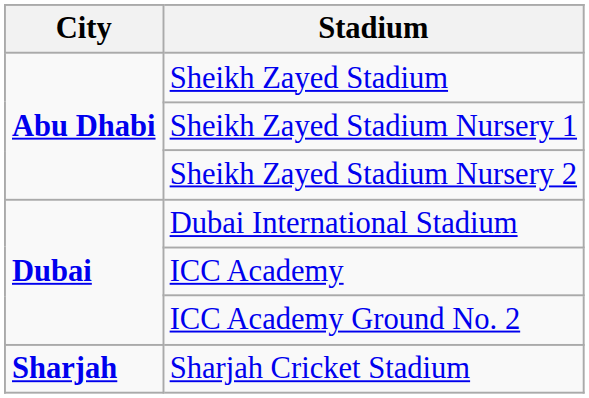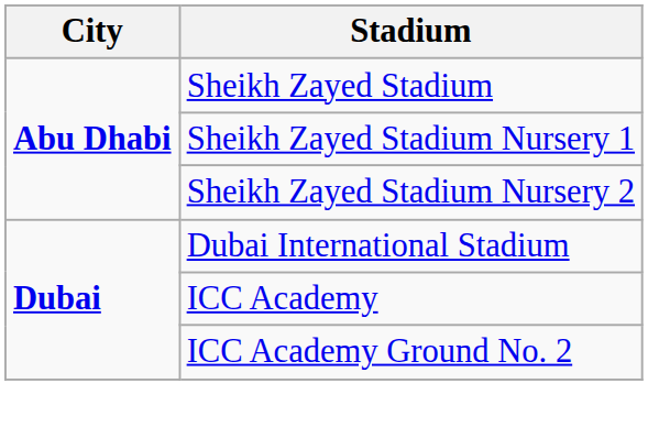- row: Sharjah | Sharjah Cricket Stadium
